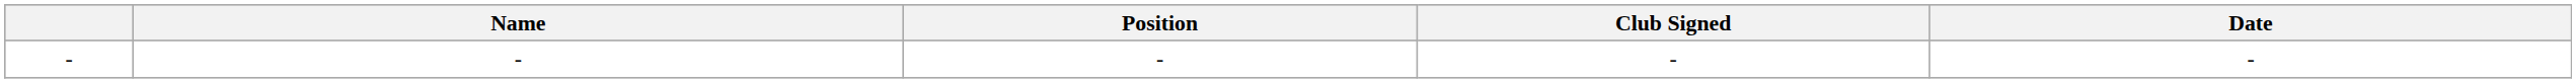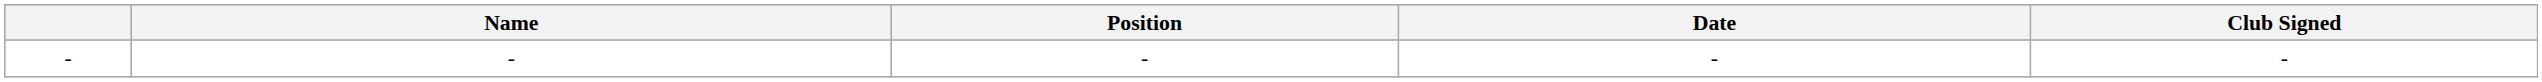columns swapped: Club Signed <-> Date
